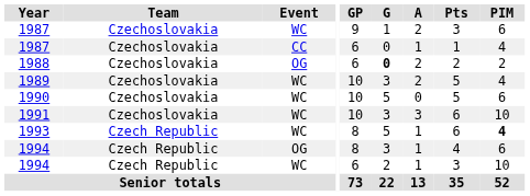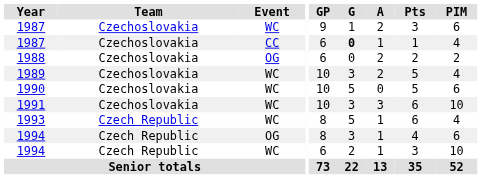1987 / CC | G: normal -> bold
1988 | G: bold -> normal
1993 | PIM: bold -> normal
